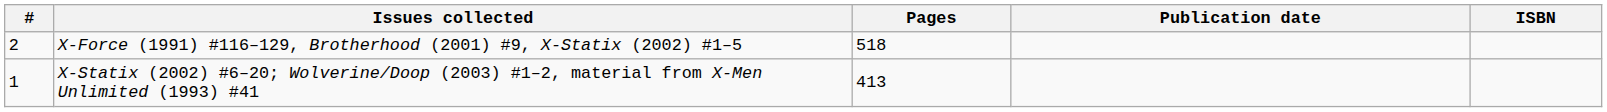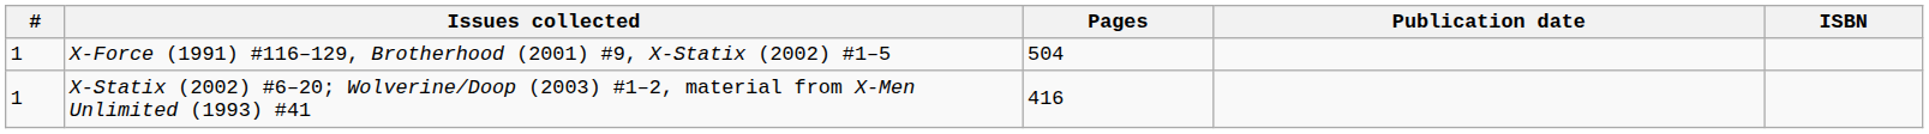row 2 | #: 2 -> 1
row 2 | Pages: 518 -> 504
row 3 | Pages: 413 -> 416
